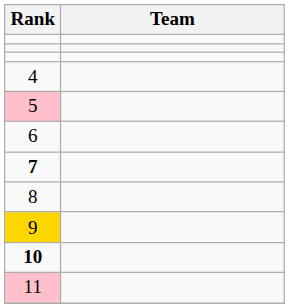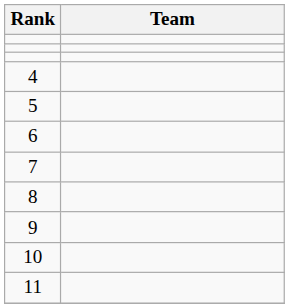row 6 | Rank: pink background -> no background
row 8 | Rank: bold -> normal
row 10 | Rank: gold background -> no background
row 11 | Rank: bold -> normal
row 12 | Rank: pink background -> no background
